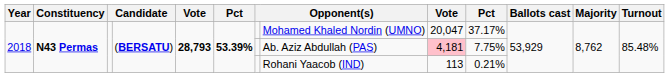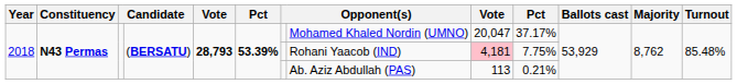row 3 | column 8: Ab. Aziz Abdullah (PAS) -> Rohani Yaacob (IND)
row 4 | column 8: Rohani Yaacob (IND) -> Ab. Aziz Abdullah (PAS)
